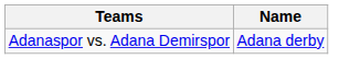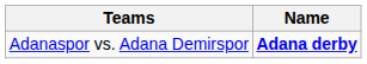Adanaspor vs. Adana Demirspor | Name: normal -> bold
